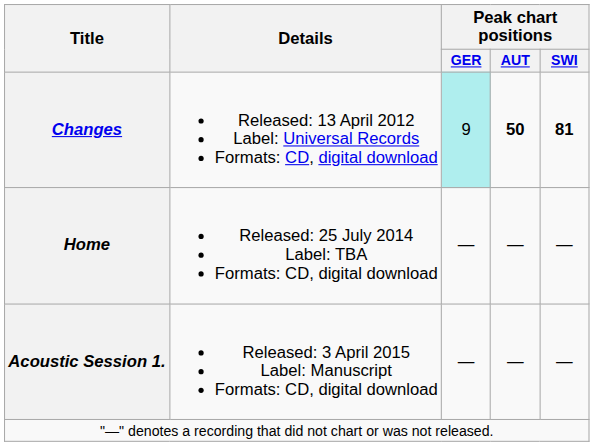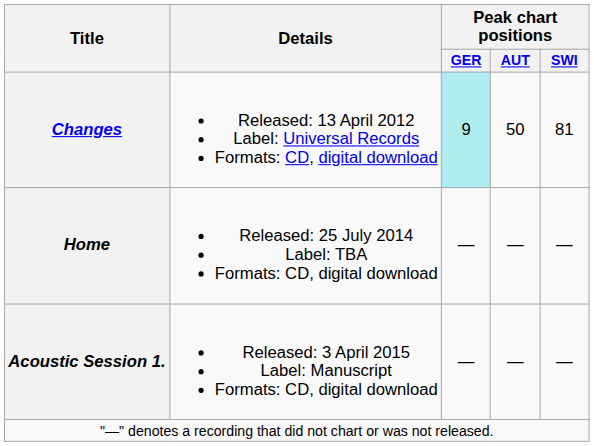Changes | Peak chart positions / AUT: bold -> normal
Changes | Peak chart positions / SWI: bold -> normal
